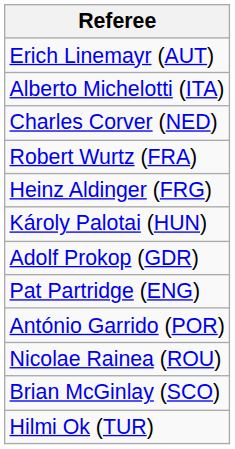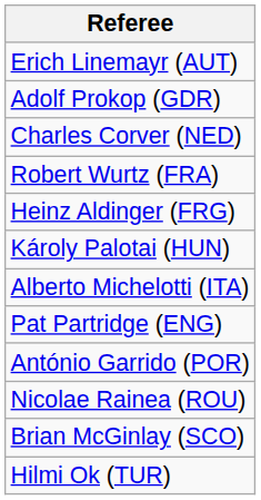row 3 | column 1: Alberto Michelotti (ITA) -> Adolf Prokop (GDR)
row 8 | column 1: Adolf Prokop (GDR) -> Alberto Michelotti (ITA)
